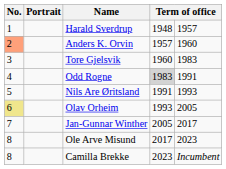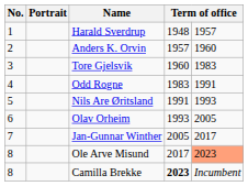Anders K. Orvin | No.: lightsalmon background -> no background
Odd Rogne | column 4: lightgrey background -> no background
Olav Orheim | No.: khaki background -> no background
Ole Arve Misund | column 5: no background -> lightsalmon background
Camilla Brekke | column 4: normal -> bold
